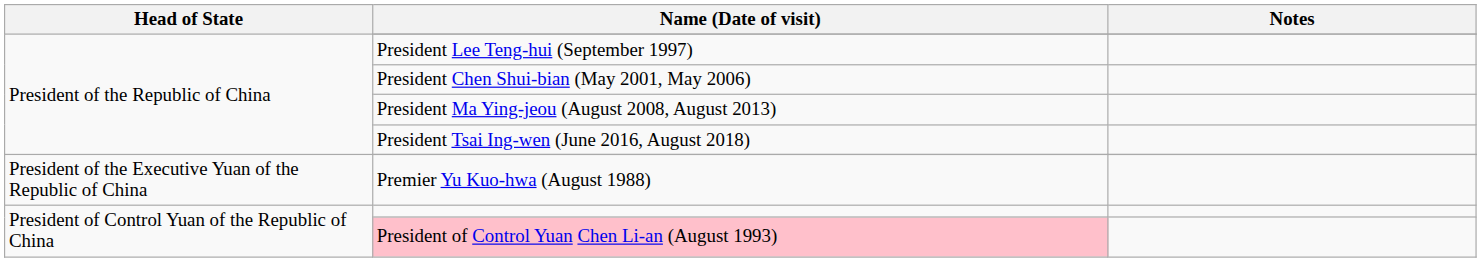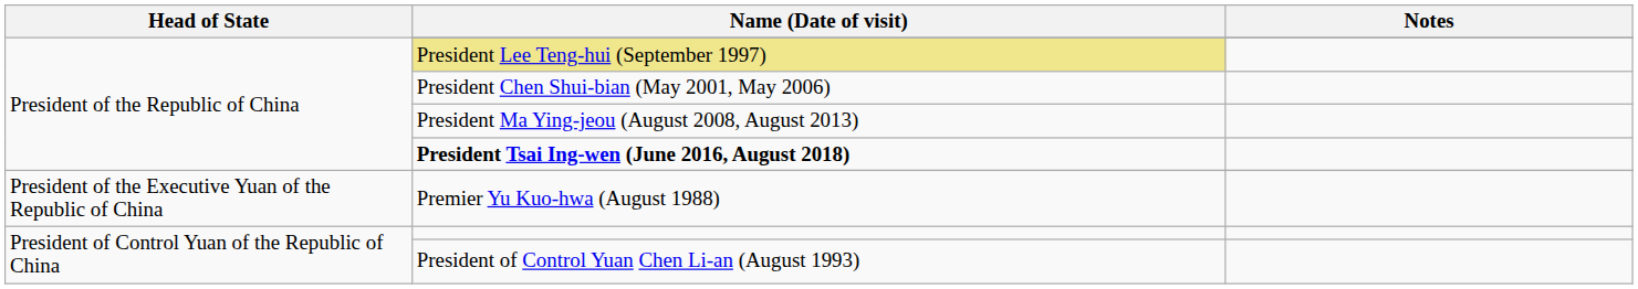President Lee Teng-hui (September 1997) | Name (Date of visit): no background -> khaki background
President Tsai Ing-wen (June 2016, August 2018) | Name (Date of visit): normal -> bold
President of Control Yuan Chen Li-an (August 1993) | Name (Date of visit): pink background -> no background
